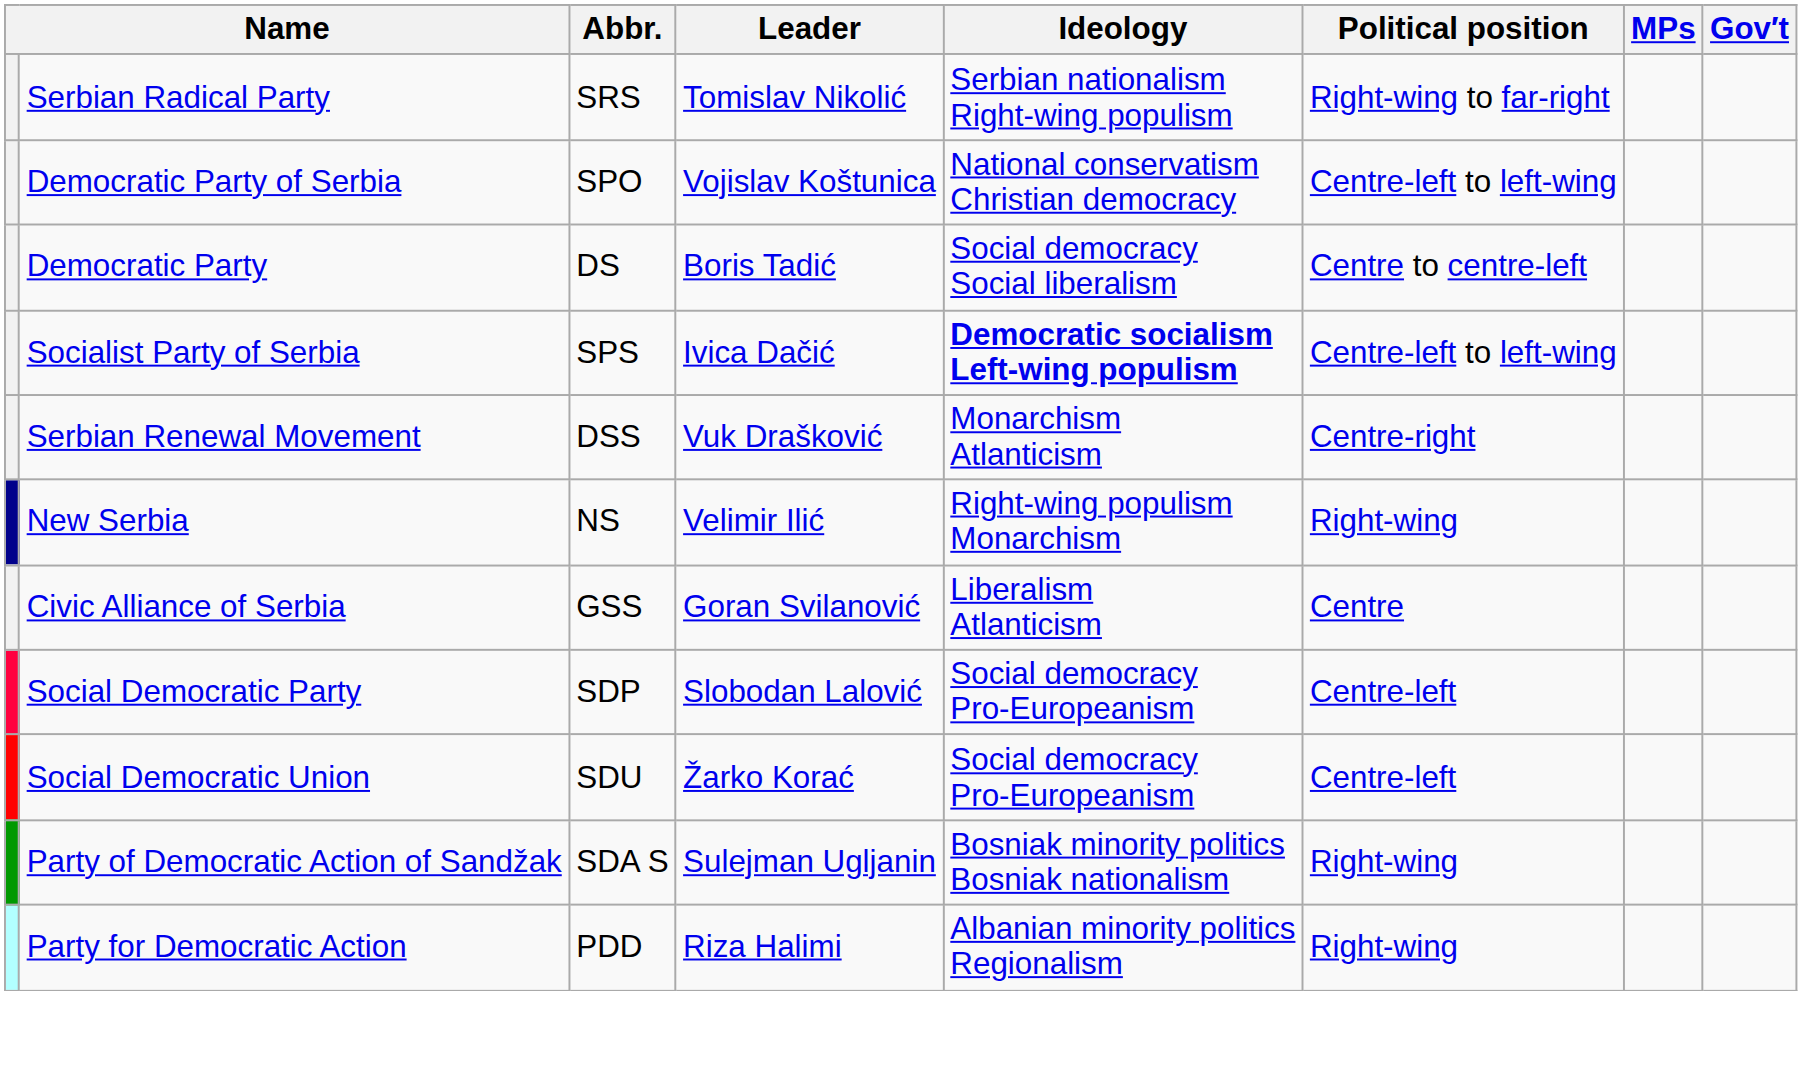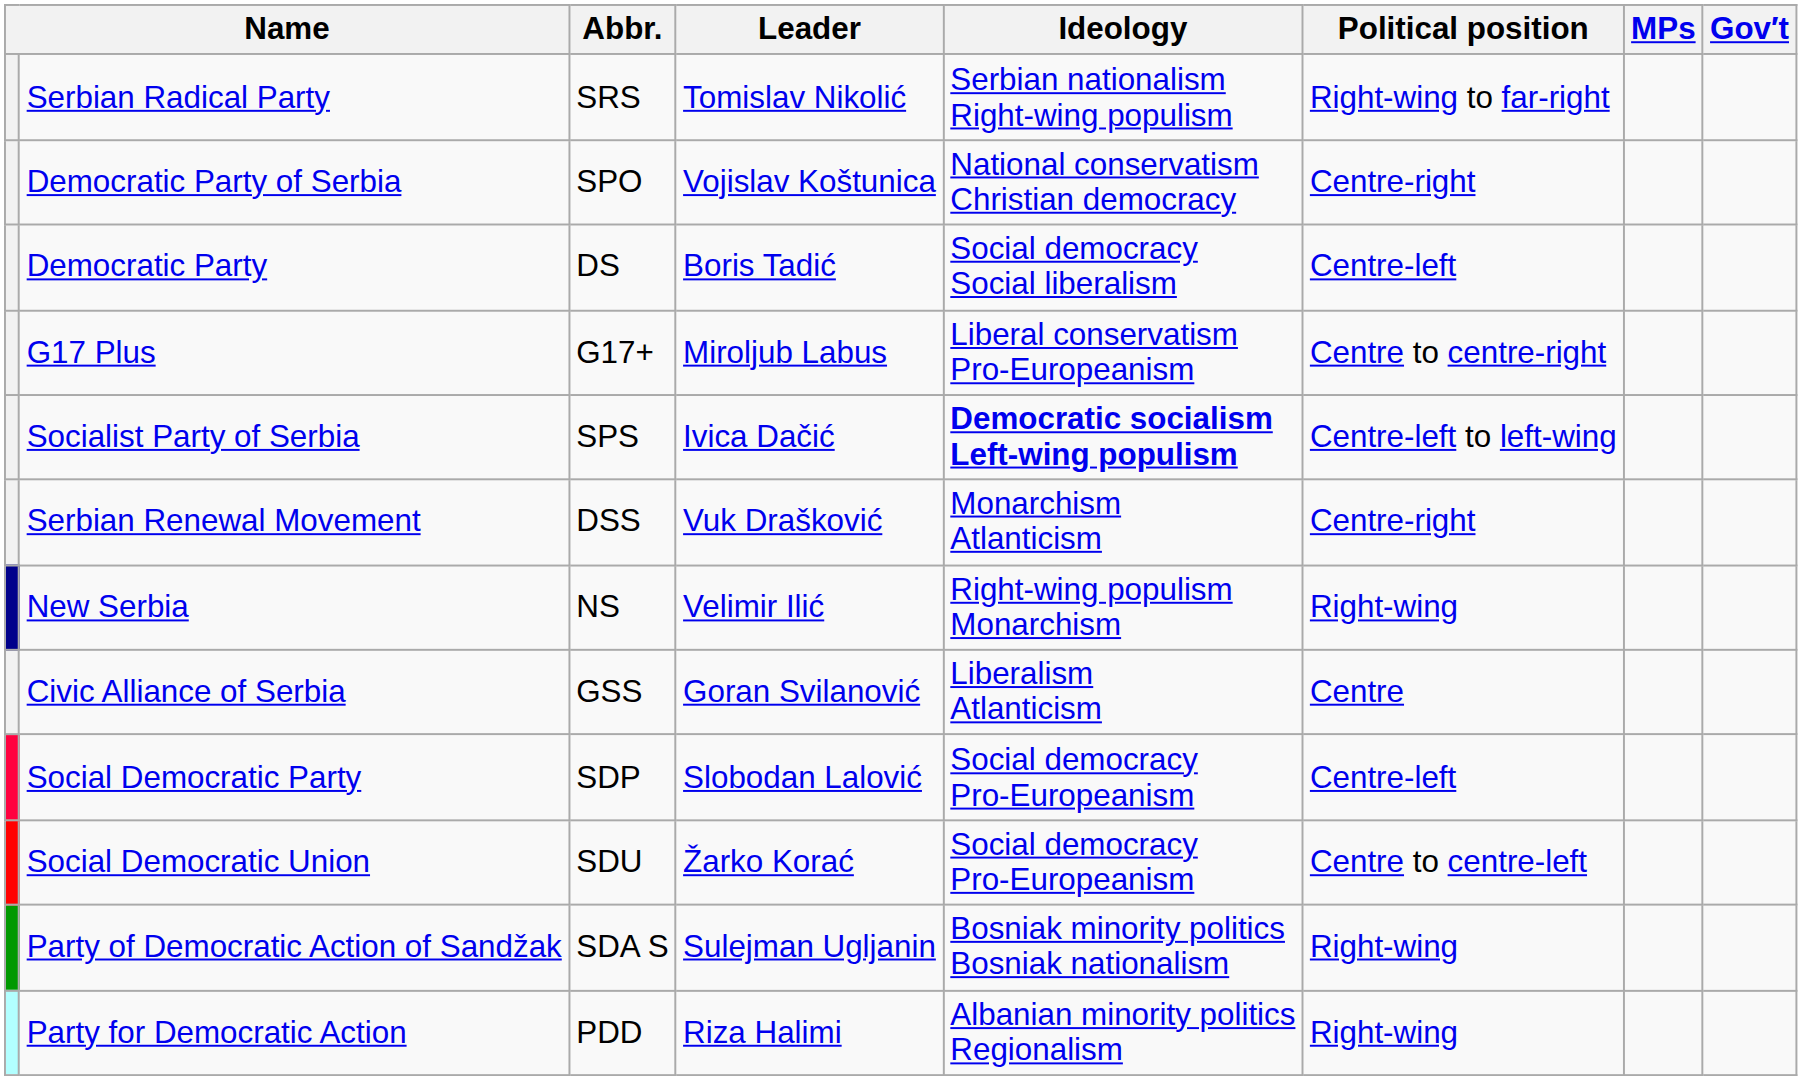Democratic Party of Serbia | Political position: Centre-left to left-wing -> Centre-right
Democratic Party | Political position: Centre to centre-left -> Centre-left
+ row: G17 Plus | G17+ | Miroljub Labus | Liberal conservatism Pro-Europeanism | Centre to centre-right
Social Democratic Union | Political position: Centre-left -> Centre to centre-left
